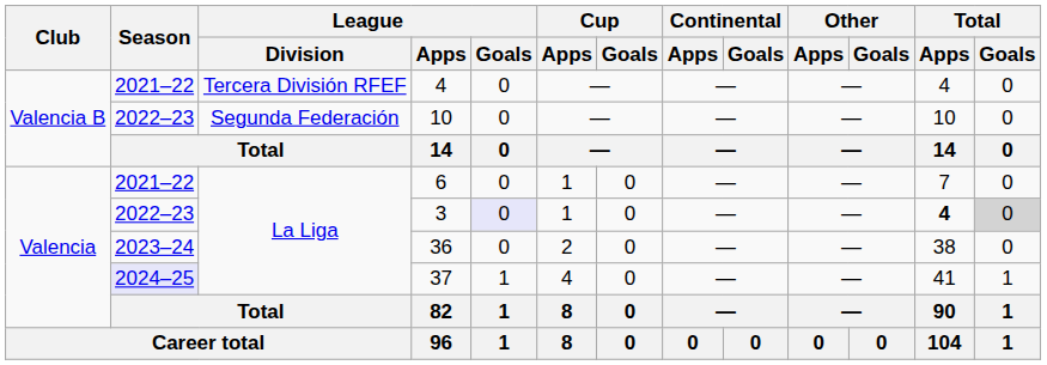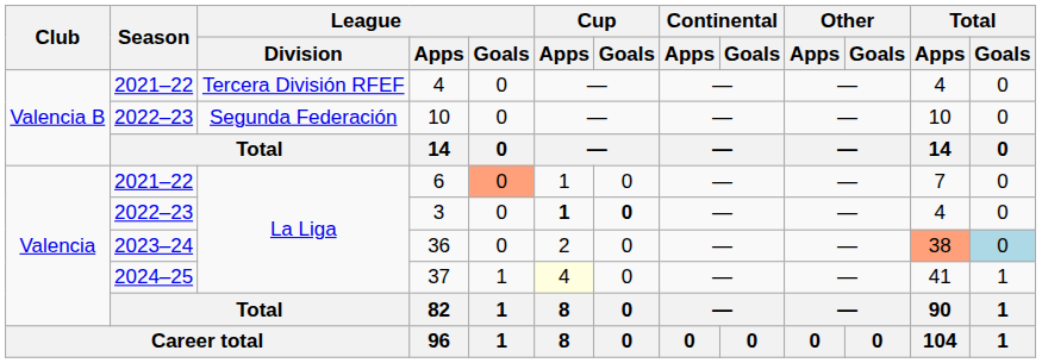6 | League / Goals: no background -> lightsalmon background
3 | League / Goals: lavender background -> no background
3 | Cup / Apps: normal -> bold
3 | Cup / Goals: normal -> bold
3 | Total / Apps: bold -> normal
3 | Total / Goals: lightgrey background -> no background
36 | Total / Apps: no background -> lightsalmon background
36 | Total / Goals: no background -> lightblue background
37 | Season: lavender background -> no background
37 | Cup / Apps: no background -> lightyellow background
